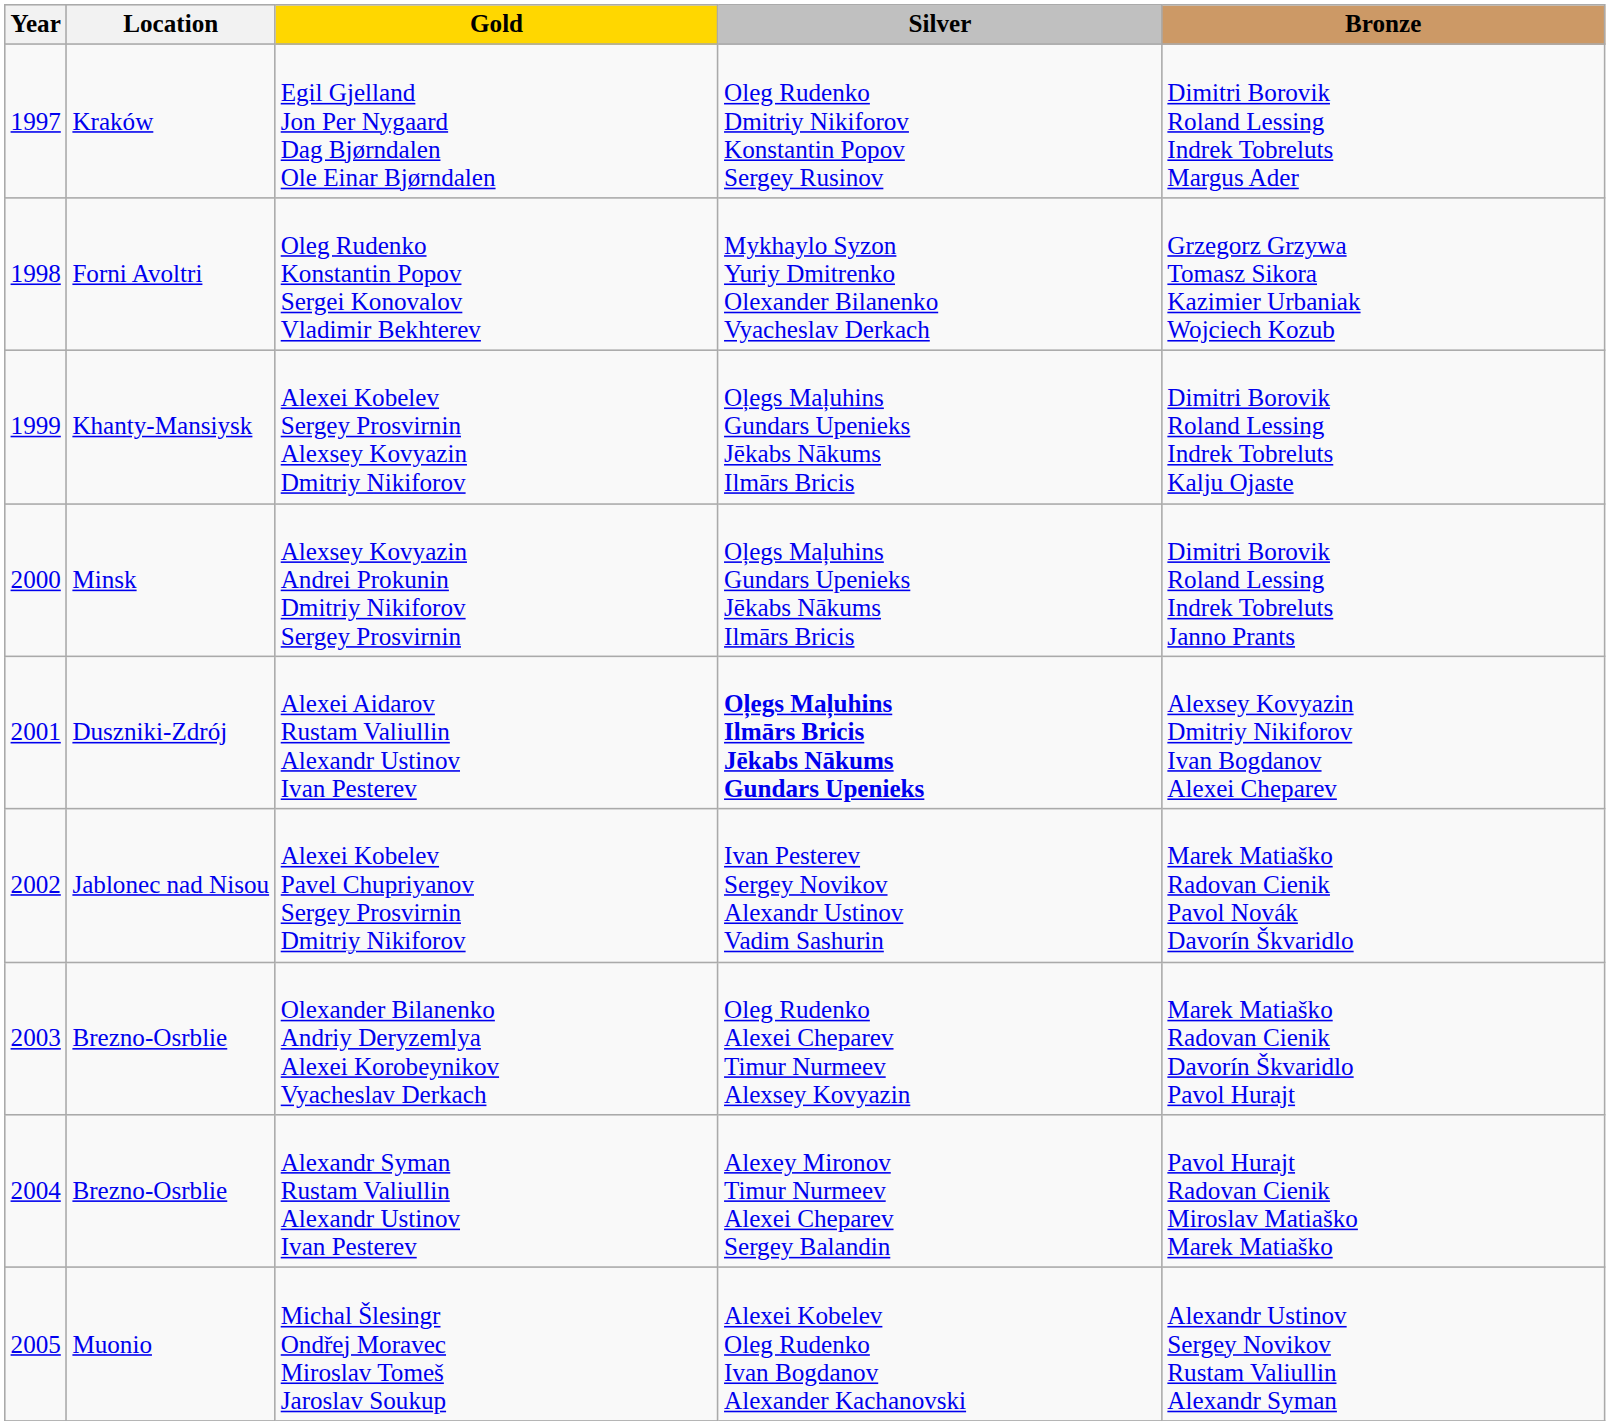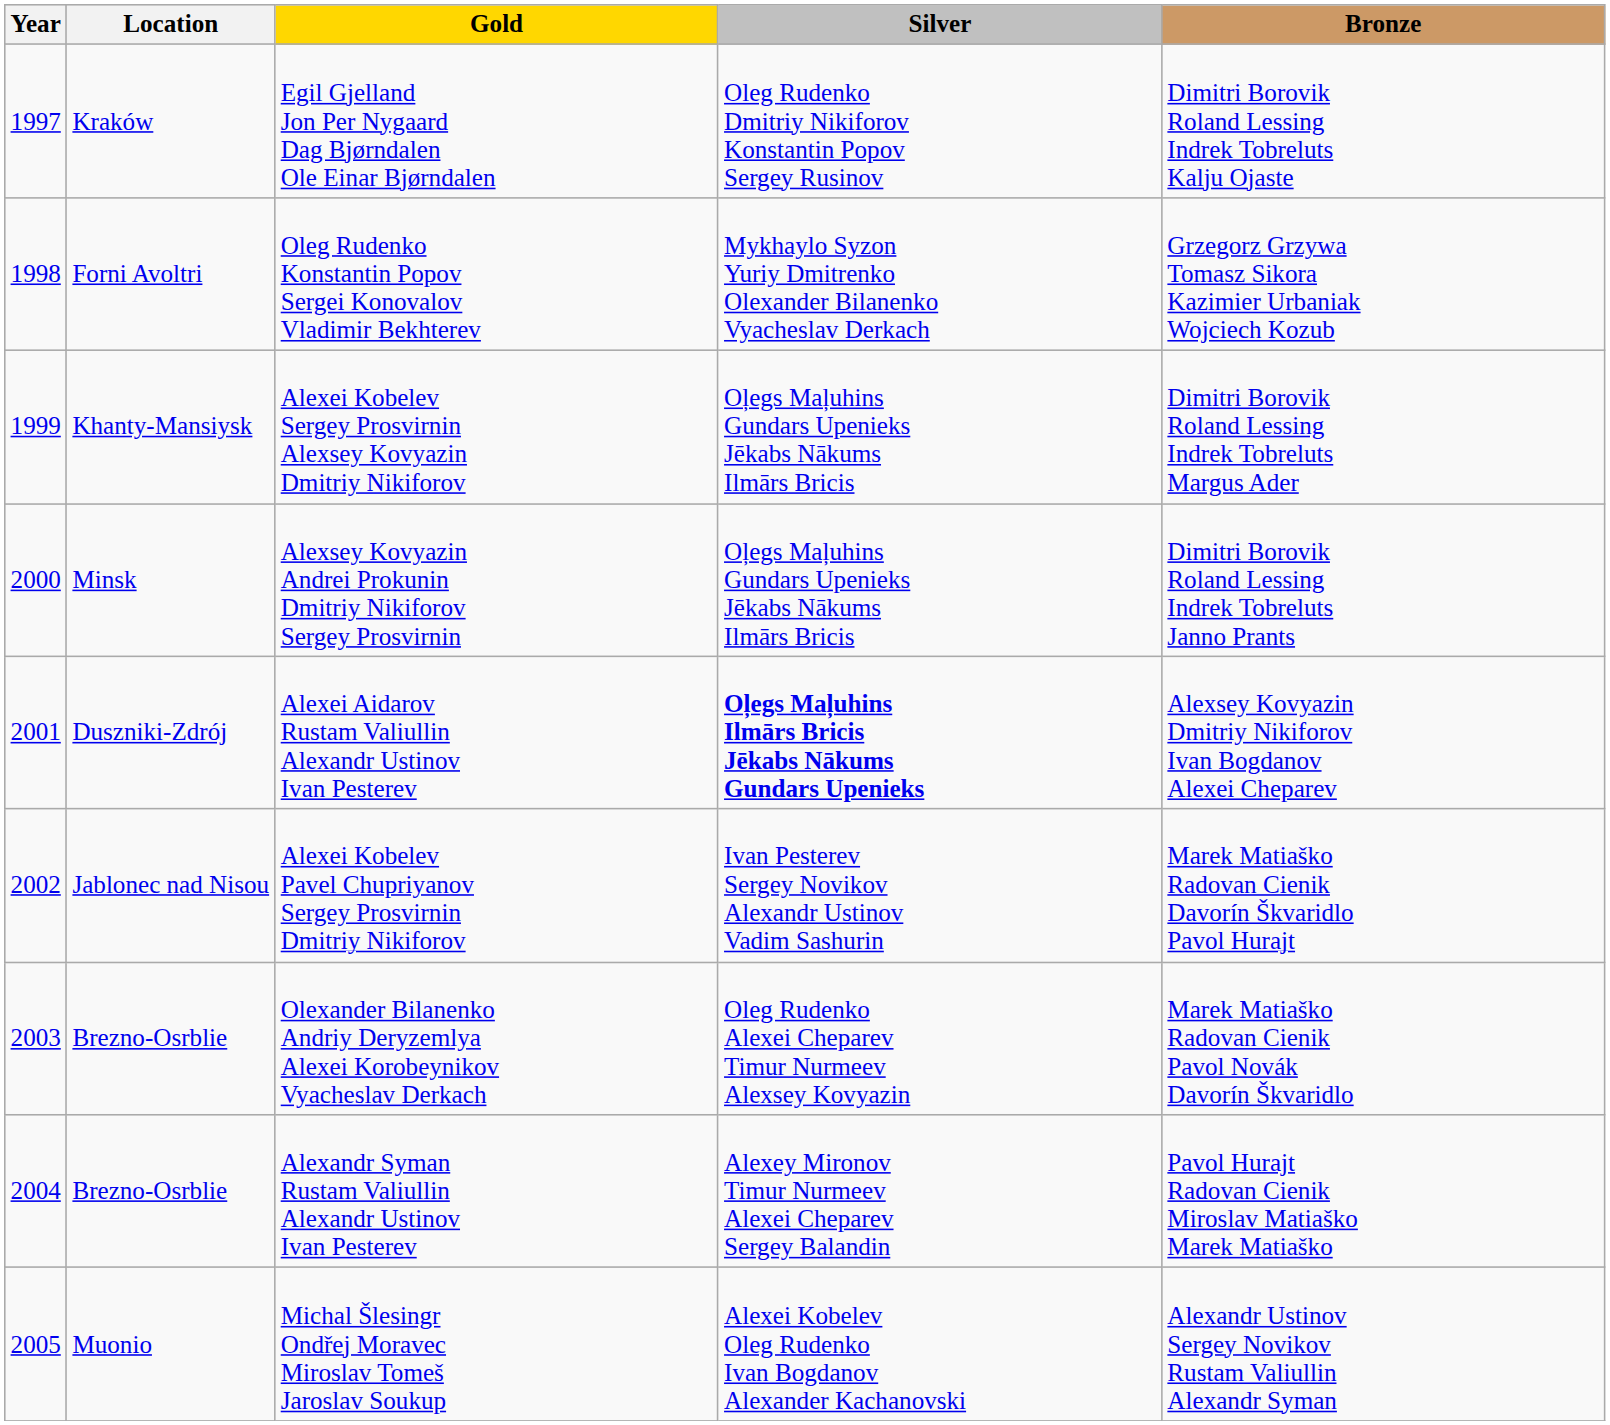row 2 | Bronze: Dimitri Borovik Roland Lessing Indrek Tobreluts Margus Ader -> Dimitri Borovik Roland Lessing Indrek Tobreluts Kalju Ojaste
row 4 | Bronze: Dimitri Borovik Roland Lessing Indrek Tobreluts Kalju Ojaste -> Dimitri Borovik Roland Lessing Indrek Tobreluts Margus Ader
row 7 | Bronze: Marek Matiaško Radovan Cienik Pavol Novák Davorín Škvaridlo -> Marek Matiaško Radovan Cienik Davorín Škvaridlo Pavol Hurajt
row 8 | Bronze: Marek Matiaško Radovan Cienik Davorín Škvaridlo Pavol Hurajt -> Marek Matiaško Radovan Cienik Pavol Novák Davorín Škvaridlo
